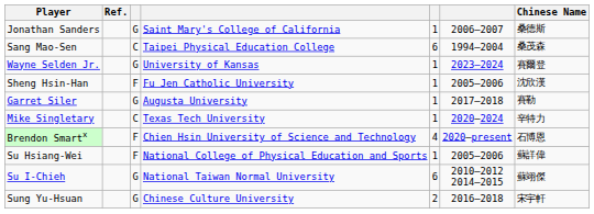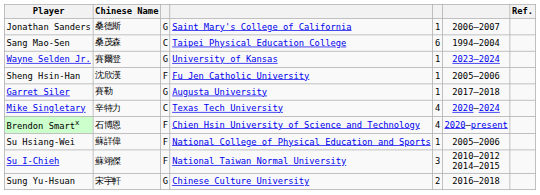columns swapped: Chinese Name <-> Ref.
Mike Singletary | column 5: 1 -> 4
Su I-Chieh | column 3: G -> F
Su I-Chieh | column 5: 6 -> 3
